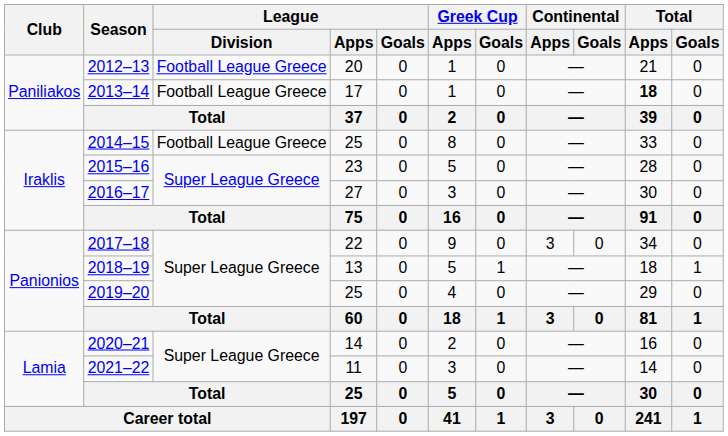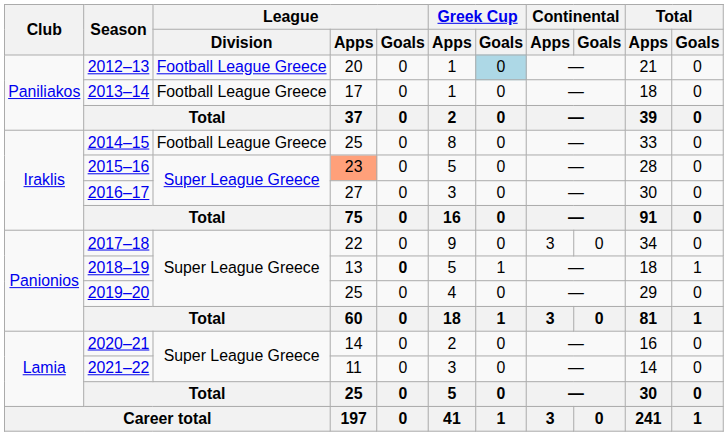2012–13 | Greek Cup / Goals: no background -> lightblue background
2013–14 | Total / Apps: bold -> normal
2015–16 | League / Apps: no background -> lightsalmon background
2018–19 | League / Goals: normal -> bold
